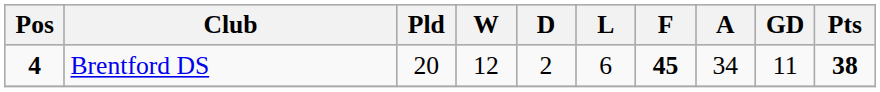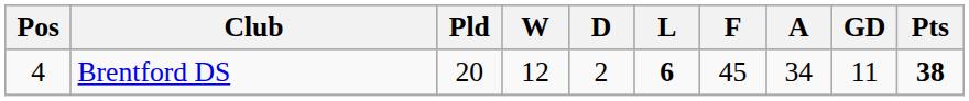Brentford DS | Pos: bold -> normal
Brentford DS | L: normal -> bold
Brentford DS | F: bold -> normal
